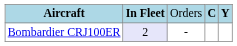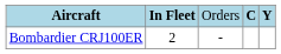Bombardier CRJ100ER | column 2: lavender background -> no background
